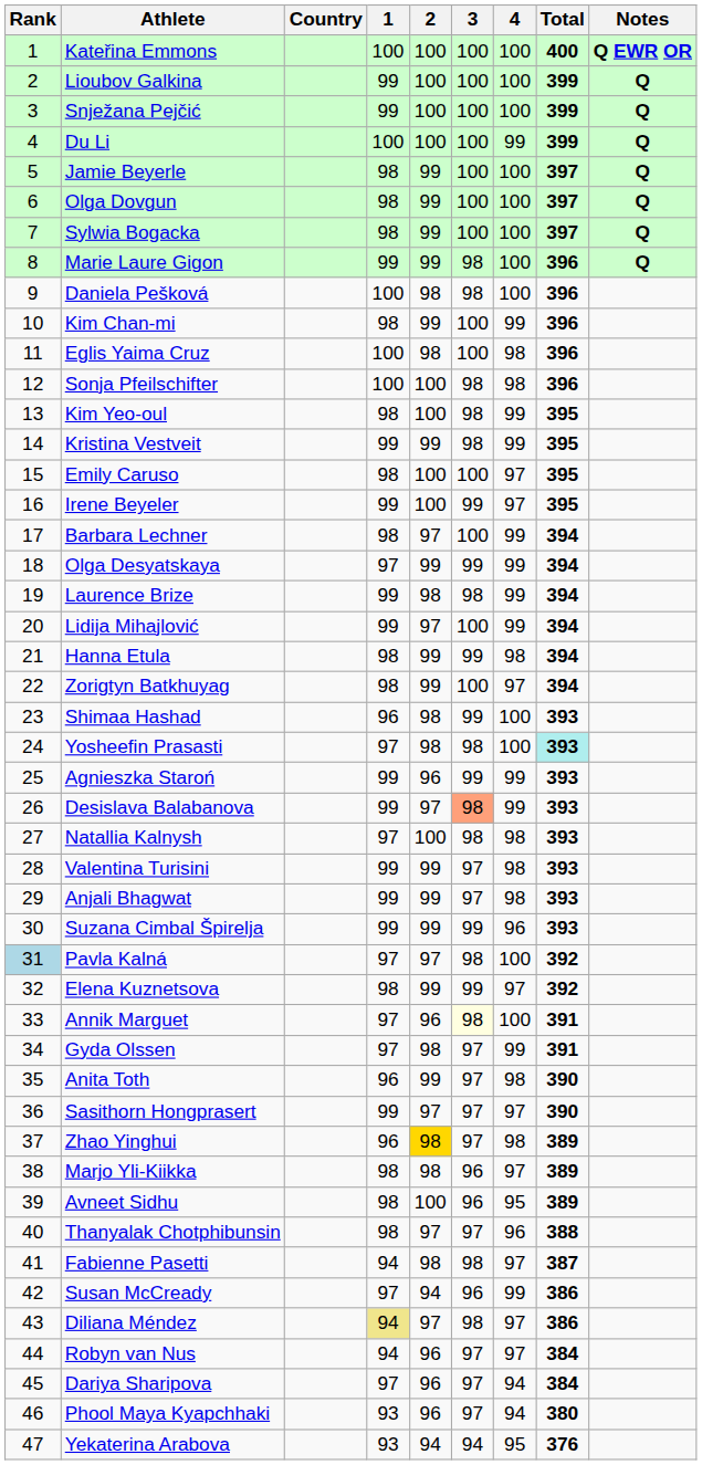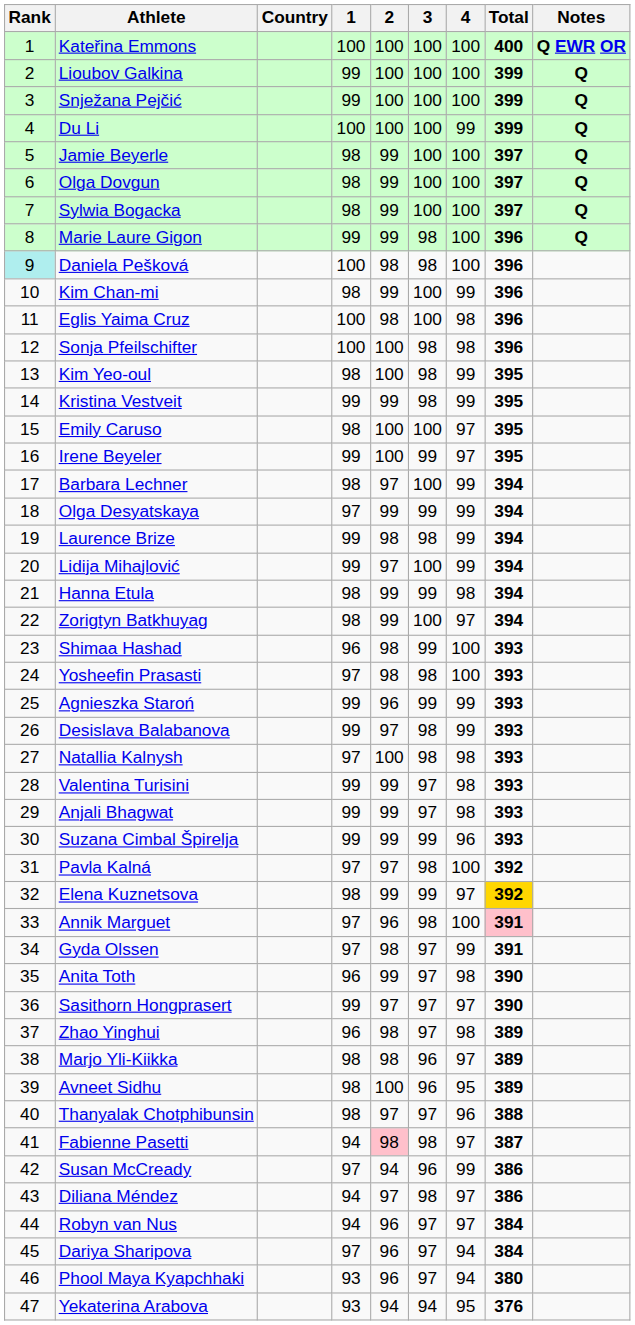Daniela Pešková | Rank: no background -> paleturquoise background
Yosheefin Prasasti | Total: paleturquoise background -> no background
Desislava Balabanova | 3: lightsalmon background -> no background
Pavla Kalná | Rank: lightblue background -> no background
Elena Kuznetsova | Total: no background -> gold background
Annik Marguet | 3: lightyellow background -> no background
Annik Marguet | Total: no background -> pink background
Zhao Yinghui | 2: gold background -> no background
Fabienne Pasetti | 2: no background -> pink background
Diliana Méndez | 1: khaki background -> no background
